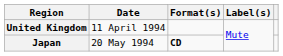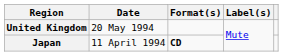United Kingdom | Date: 11 April 1994 -> 20 May 1994
Japan | Date: 20 May 1994 -> 11 April 1994
